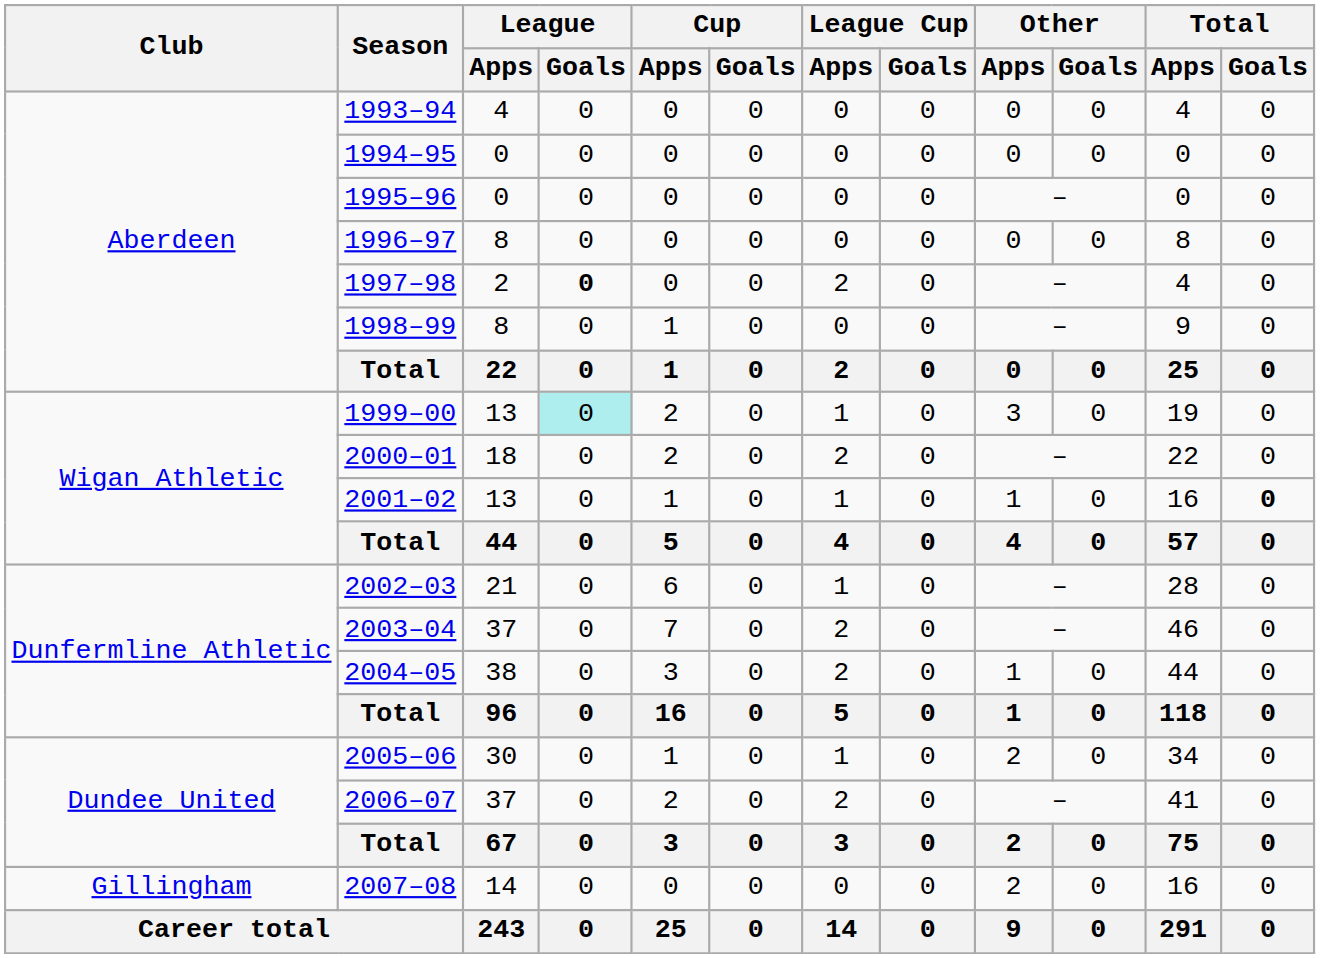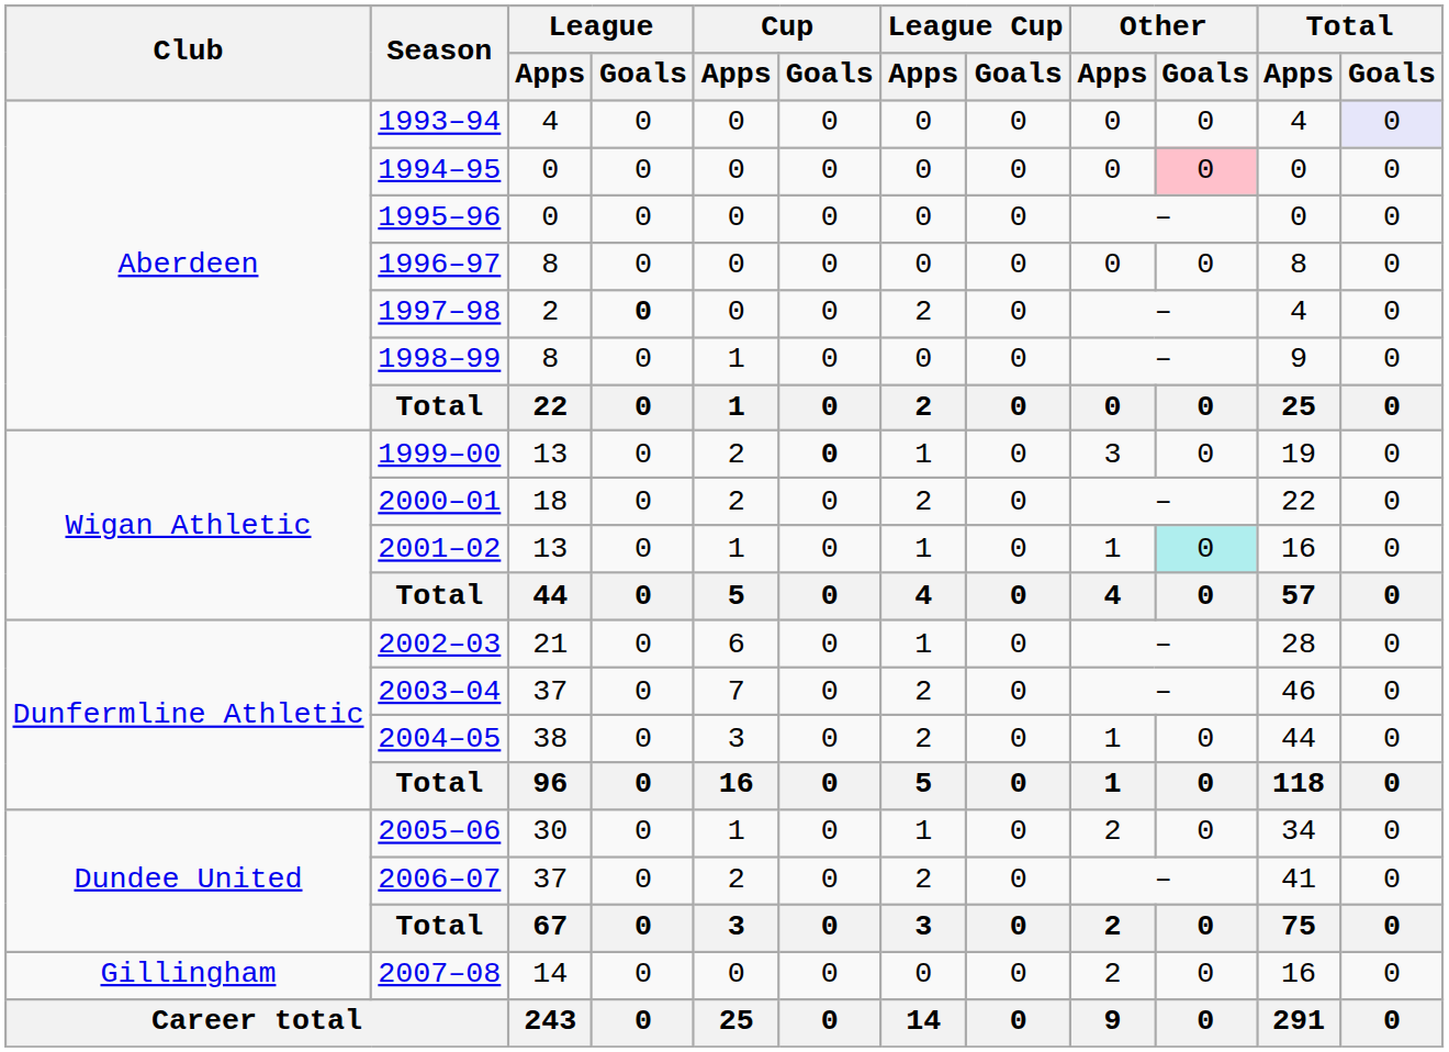1993–94 | Total / Goals: no background -> lavender background
1994–95 | Other / Goals: no background -> pink background
1999–00 | League / Goals: paleturquoise background -> no background
1999–00 | Cup / Goals: normal -> bold
2001–02 | Other / Goals: no background -> paleturquoise background
2001–02 | Total / Goals: bold -> normal
